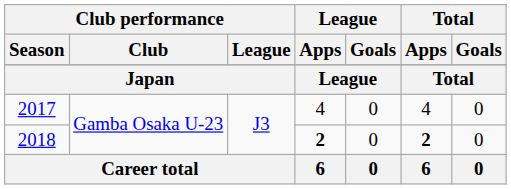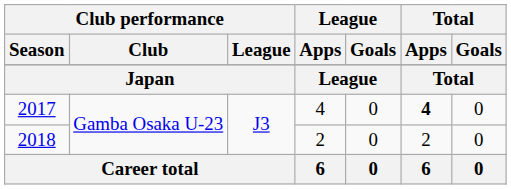2017 | Total / Apps: normal -> bold
2018 | League / Apps: bold -> normal
2018 | Total / Apps: bold -> normal
